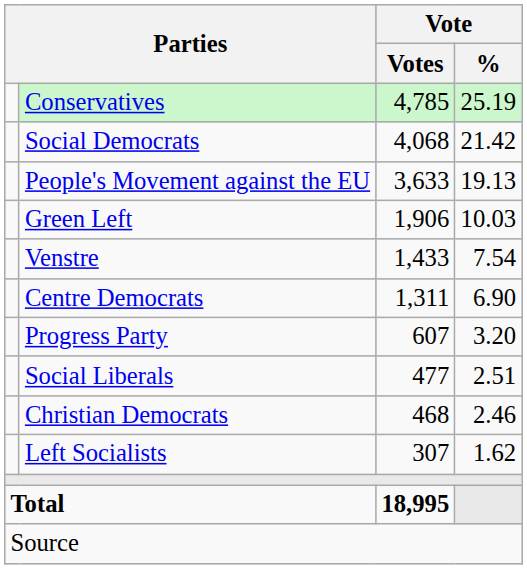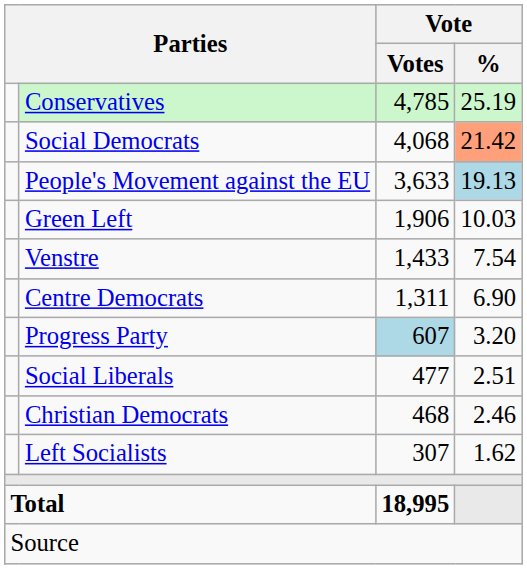Social Democrats | Vote / %: no background -> lightsalmon background
People's Movement against the EU | Vote / %: no background -> lightblue background
Progress Party | Vote / Votes: no background -> lightblue background
